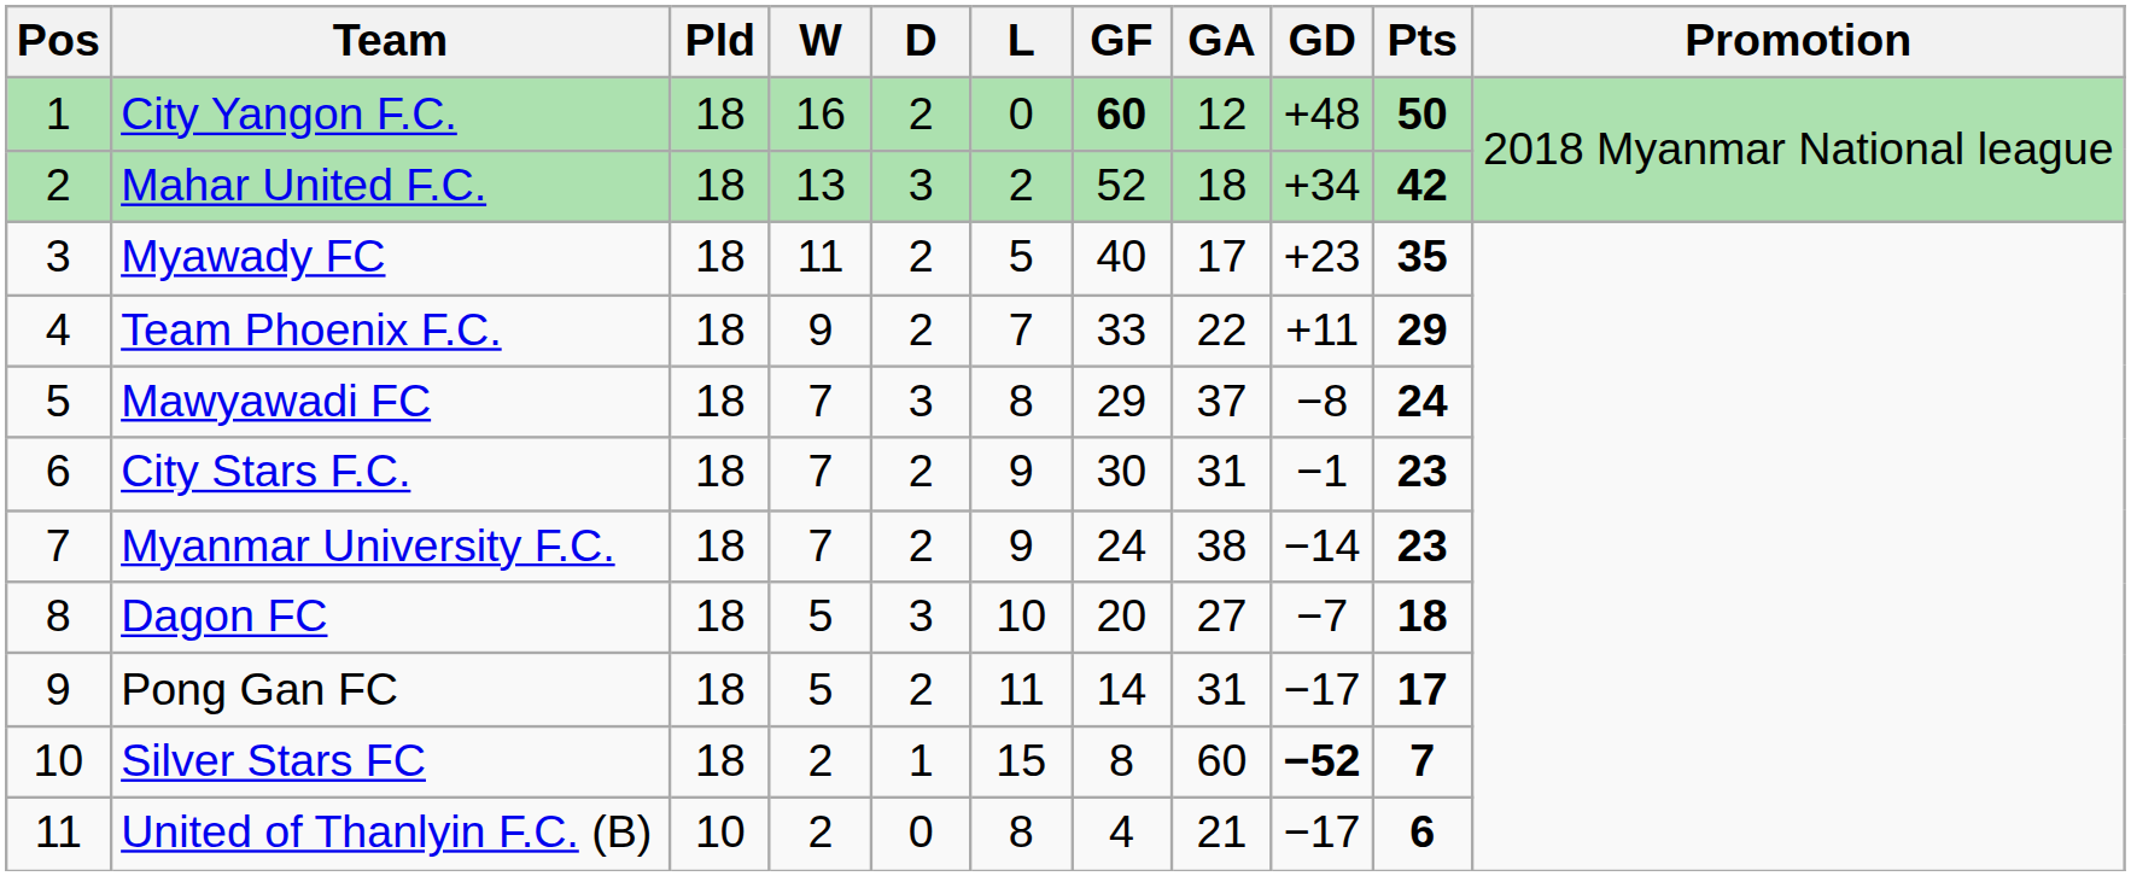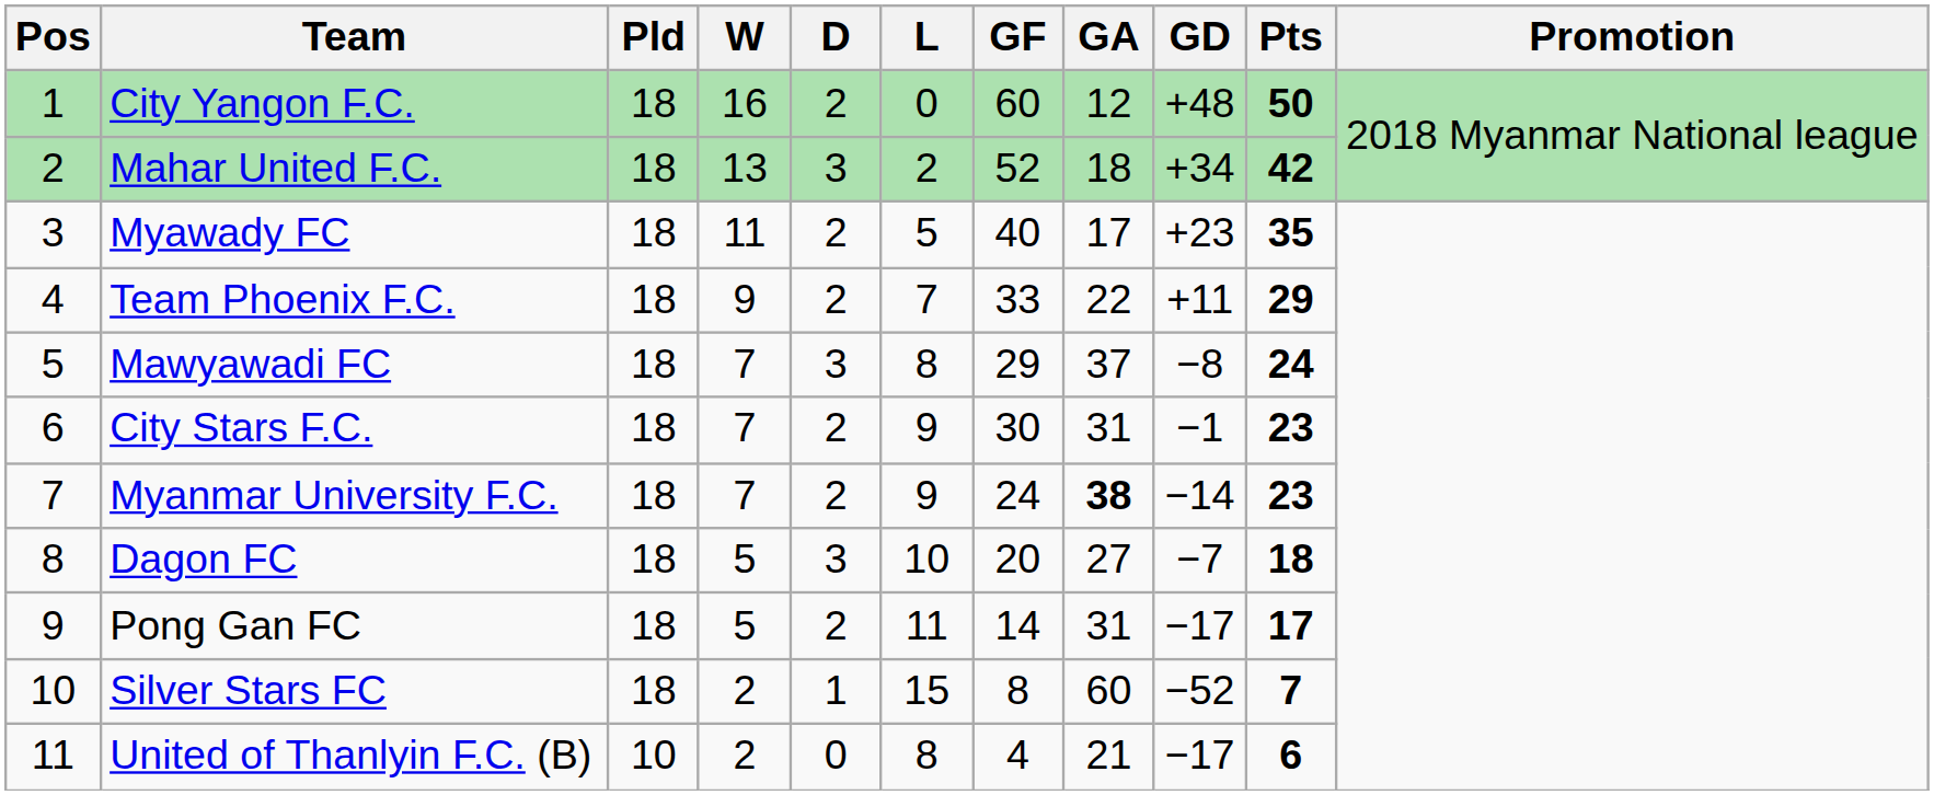City Yangon F.C. | GF: bold -> normal
Myanmar University F.C. | GA: normal -> bold
Silver Stars FC | GD: bold -> normal
